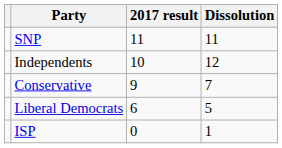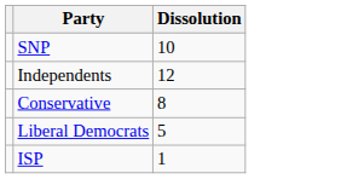- column: 2017 result | 11 | 10 | 9 | 6 | 0
SNP | Dissolution: 11 -> 10
Conservative | Dissolution: 7 -> 8
